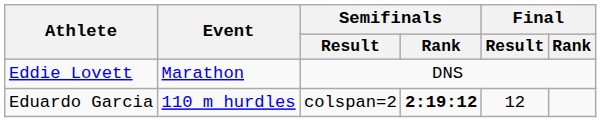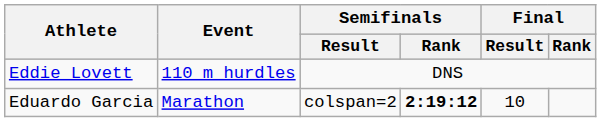Eddie Lovett | Event: Marathon -> 110 m hurdles
Eduardo Garcia | Event: 110 m hurdles -> Marathon
Eduardo Garcia | Final / Result: 12 -> 10
